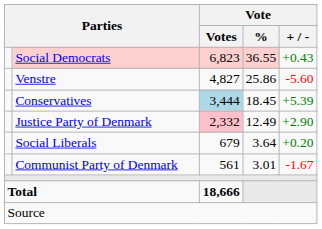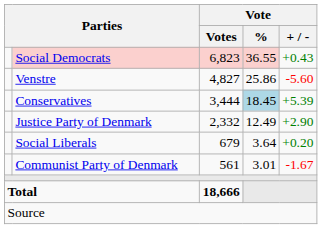Conservatives | Vote / Votes: lightblue background -> no background
Conservatives | Vote / %: no background -> lightblue background
Justice Party of Denmark | Vote / Votes: pink background -> no background
